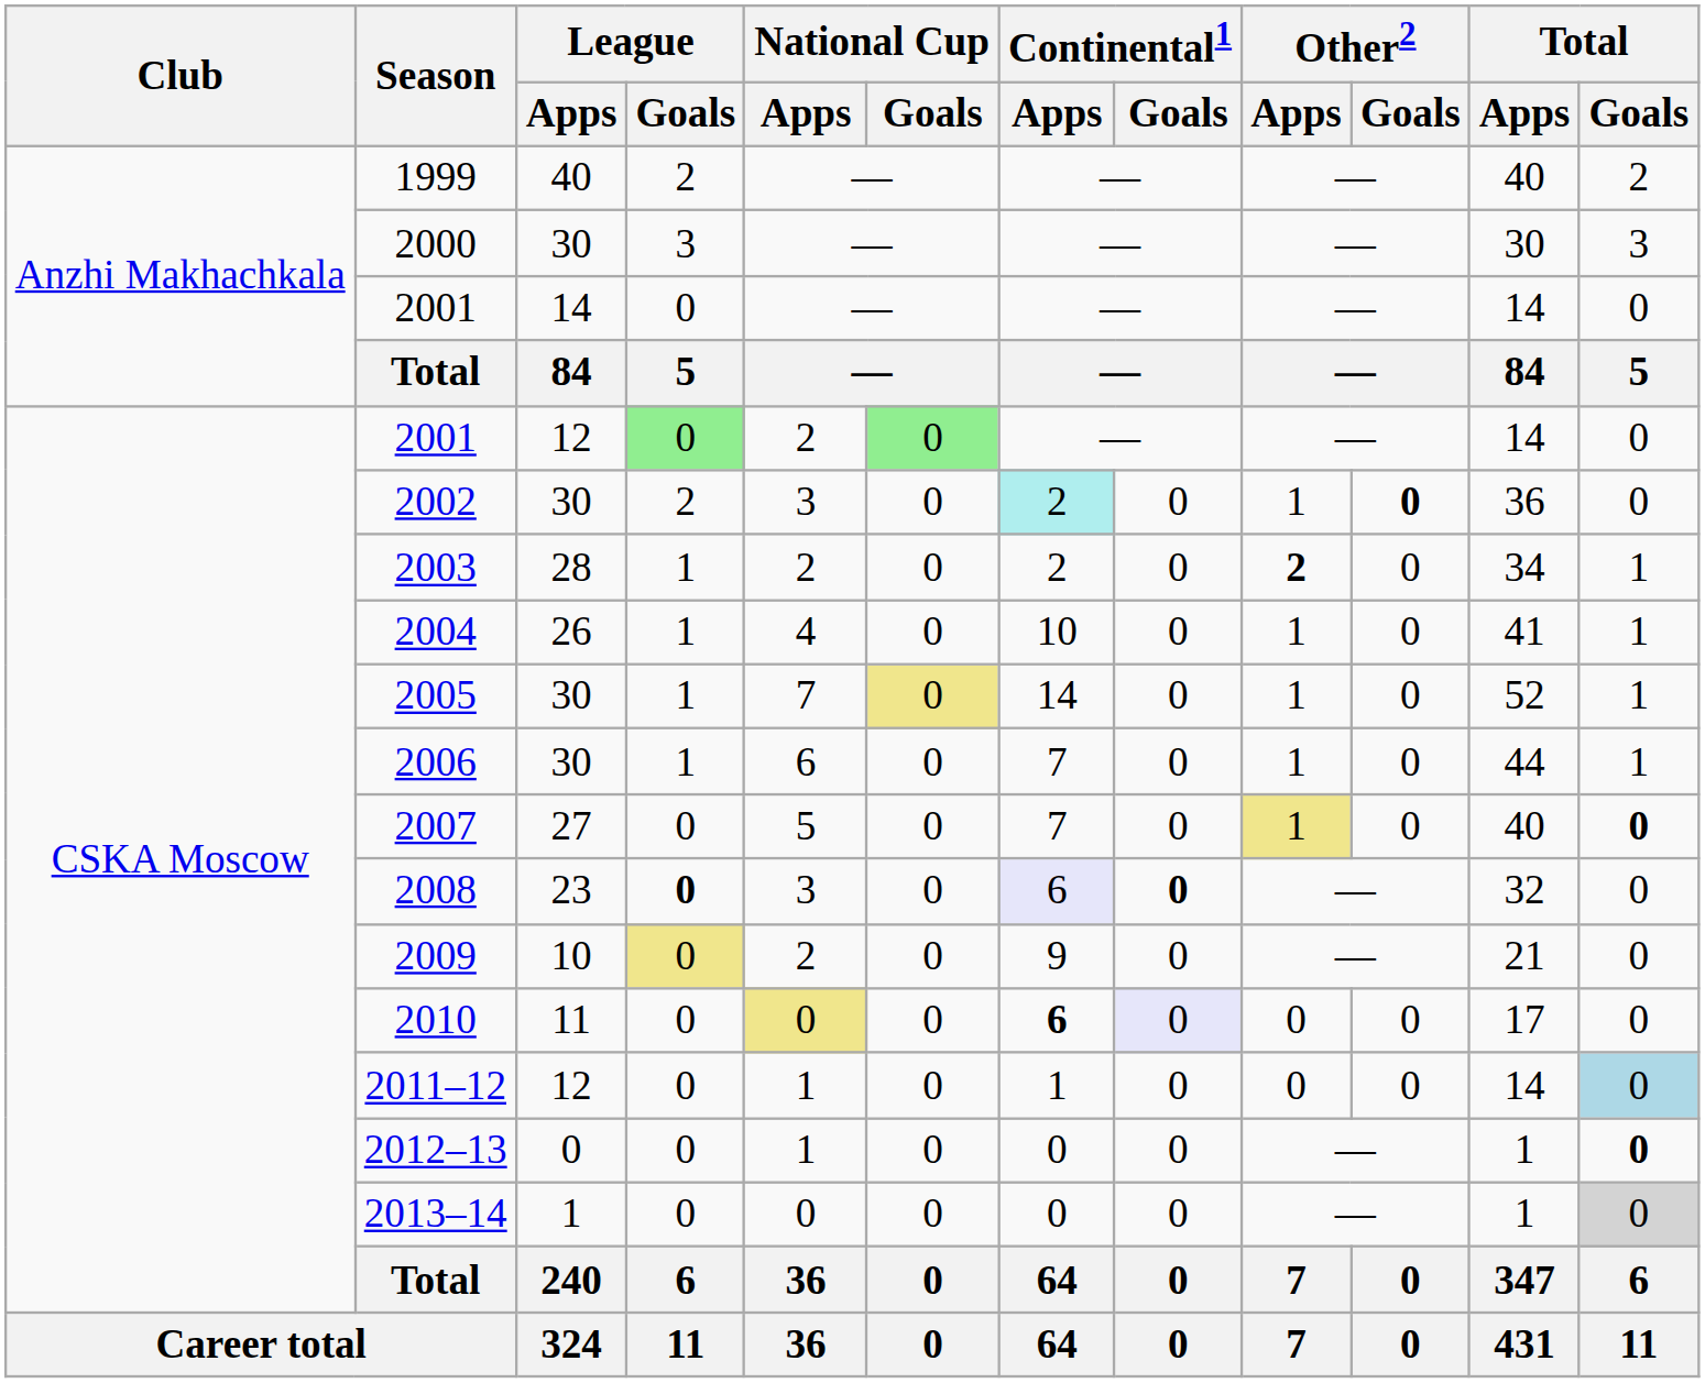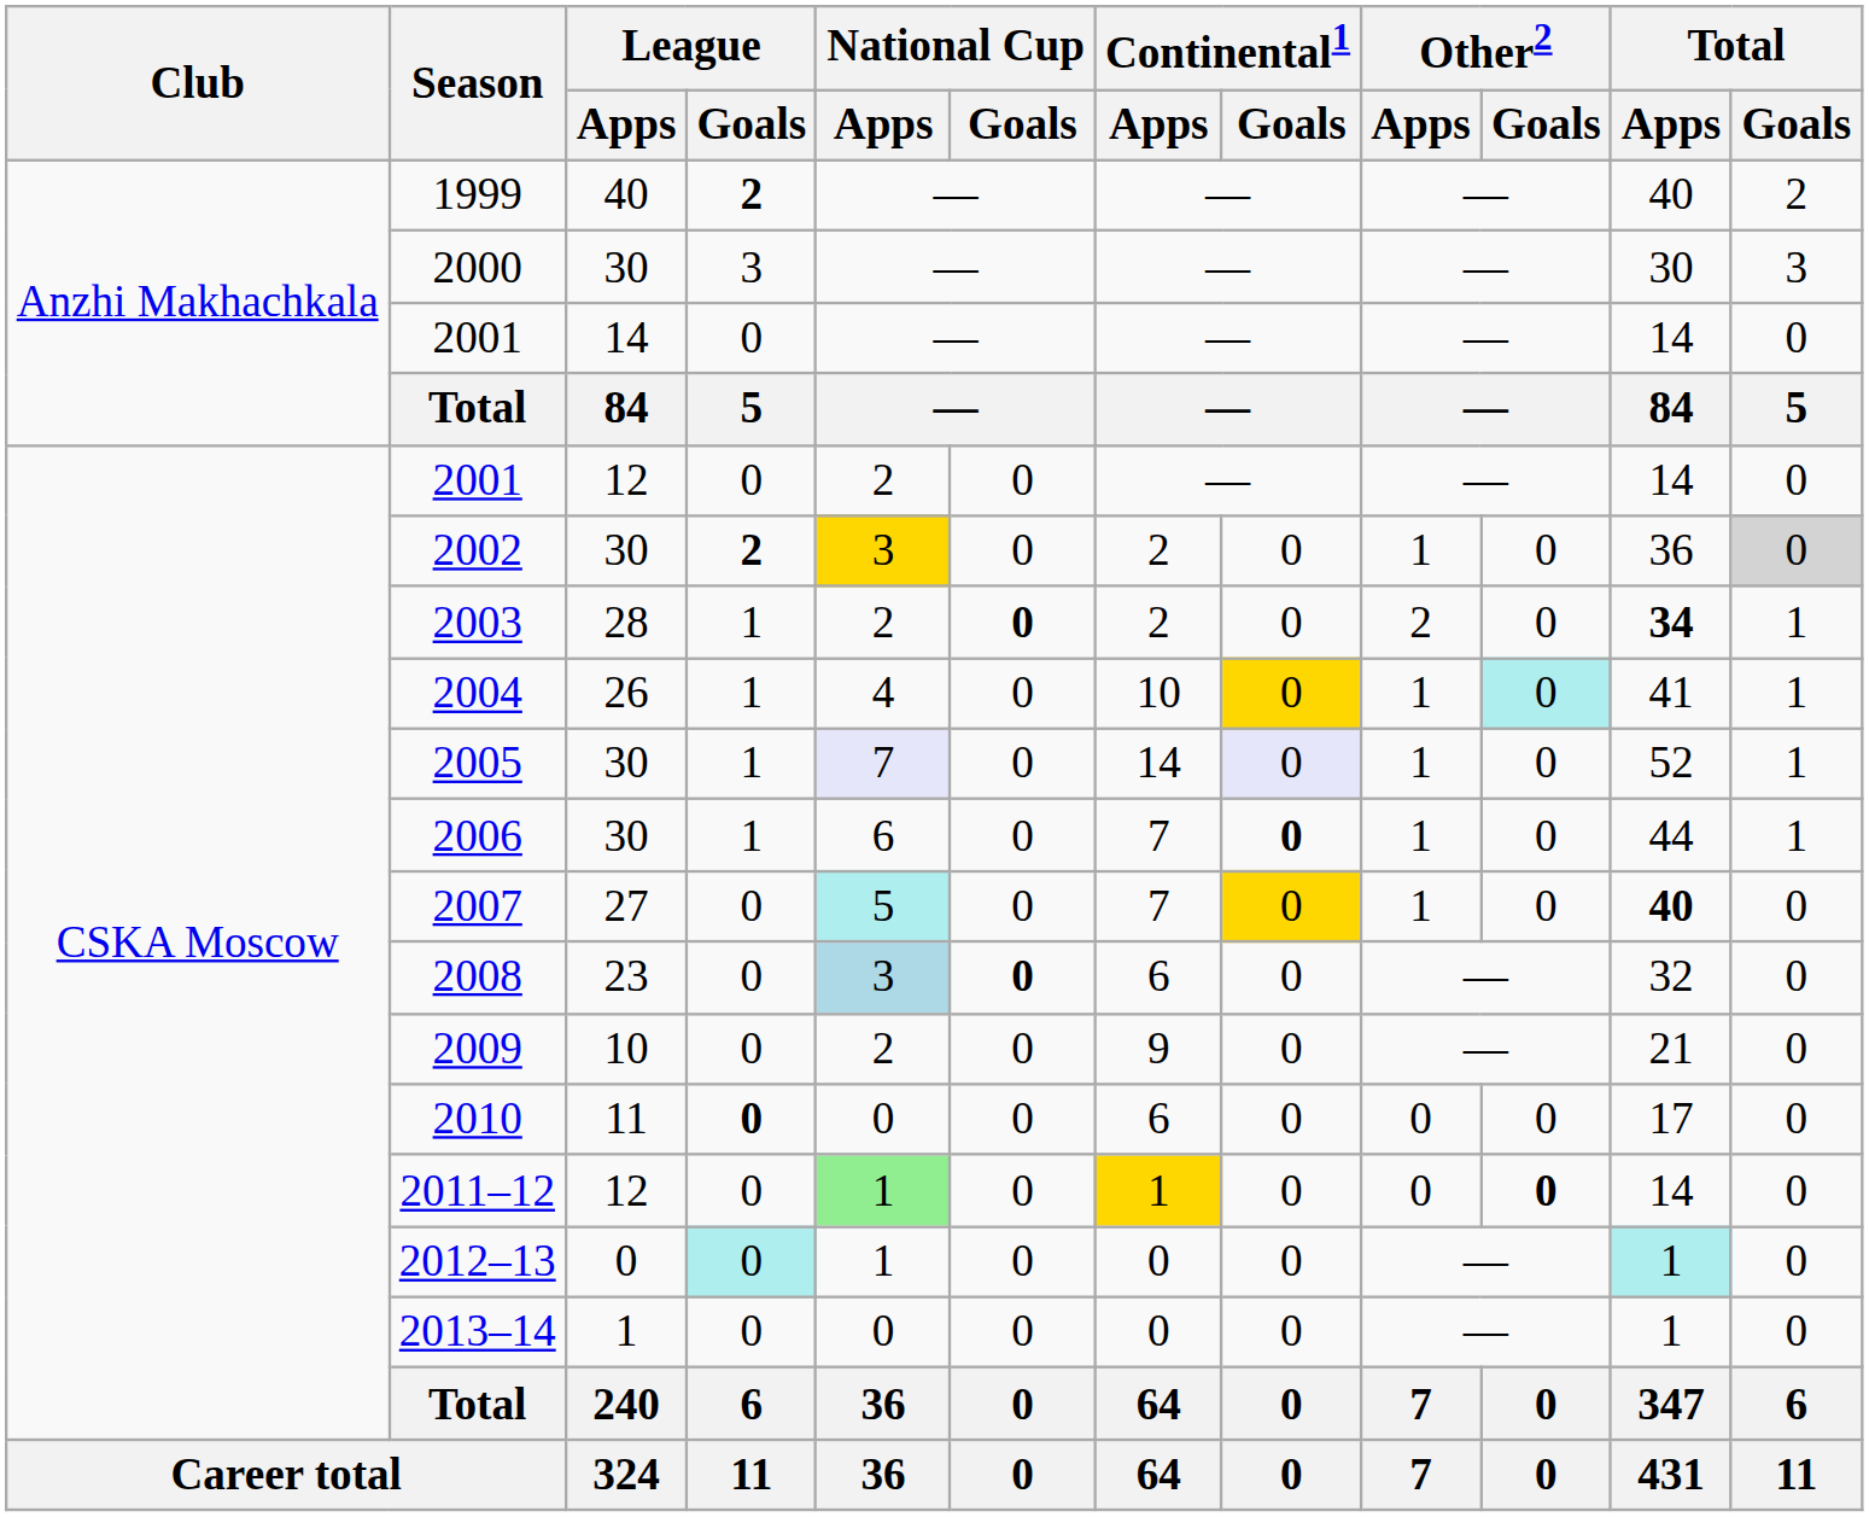1999 | League / Goals: normal -> bold
2001 / 12 | League / Goals: lightgreen background -> no background
2001 / 12 | National Cup / Goals: lightgreen background -> no background
2002 | League / Goals: normal -> bold
2002 | National Cup / Apps: no background -> gold background
2002 | Continental1 / Apps: paleturquoise background -> no background
2002 | Other2 / Goals: bold -> normal
2002 | Total / Goals: no background -> lightgrey background
2003 | National Cup / Goals: normal -> bold
2003 | Other2 / Apps: bold -> normal
2003 | Total / Apps: normal -> bold
2004 | Continental1 / Goals: no background -> gold background
2004 | Other2 / Goals: no background -> paleturquoise background
2005 | National Cup / Apps: no background -> lavender background
2005 | National Cup / Goals: khaki background -> no background
2005 | Continental1 / Goals: no background -> lavender background
2006 | Continental1 / Goals: normal -> bold
2007 | National Cup / Apps: no background -> paleturquoise background
2007 | Continental1 / Goals: no background -> gold background
2007 | Other2 / Apps: khaki background -> no background
2007 | Total / Apps: normal -> bold
2007 | Total / Goals: bold -> normal
2008 | League / Goals: bold -> normal
2008 | National Cup / Apps: no background -> lightblue background
2008 | National Cup / Goals: normal -> bold
2008 | Continental1 / Apps: lavender background -> no background
2008 | Continental1 / Goals: bold -> normal
2009 | League / Goals: khaki background -> no background
2010 | League / Goals: normal -> bold
2010 | National Cup / Apps: khaki background -> no background
2010 | Continental1 / Apps: bold -> normal
2010 | Continental1 / Goals: lavender background -> no background
2011–12 | National Cup / Apps: no background -> lightgreen background
2011–12 | Continental1 / Apps: no background -> gold background
2011–12 | Other2 / Goals: normal -> bold
2011–12 | Total / Goals: lightblue background -> no background
2012–13 | League / Goals: no background -> paleturquoise background
2012–13 | Total / Apps: no background -> paleturquoise background
2012–13 | Total / Goals: bold -> normal
2013–14 | Total / Goals: lightgrey background -> no background
